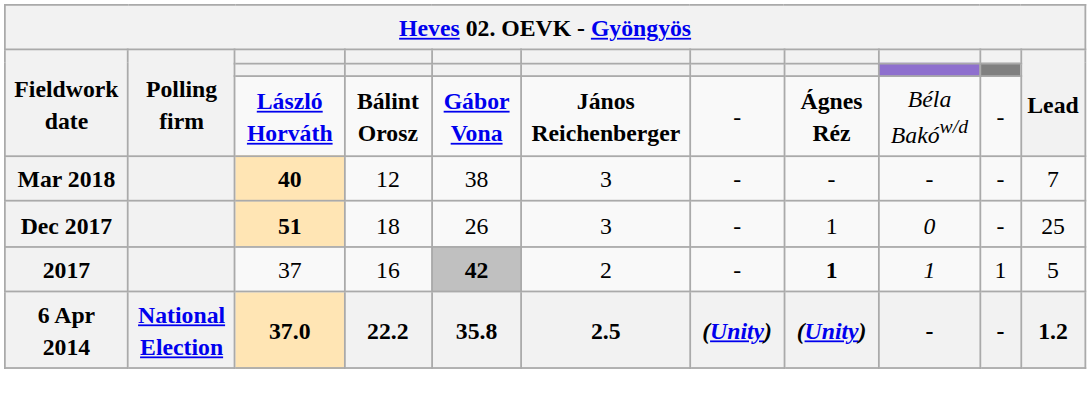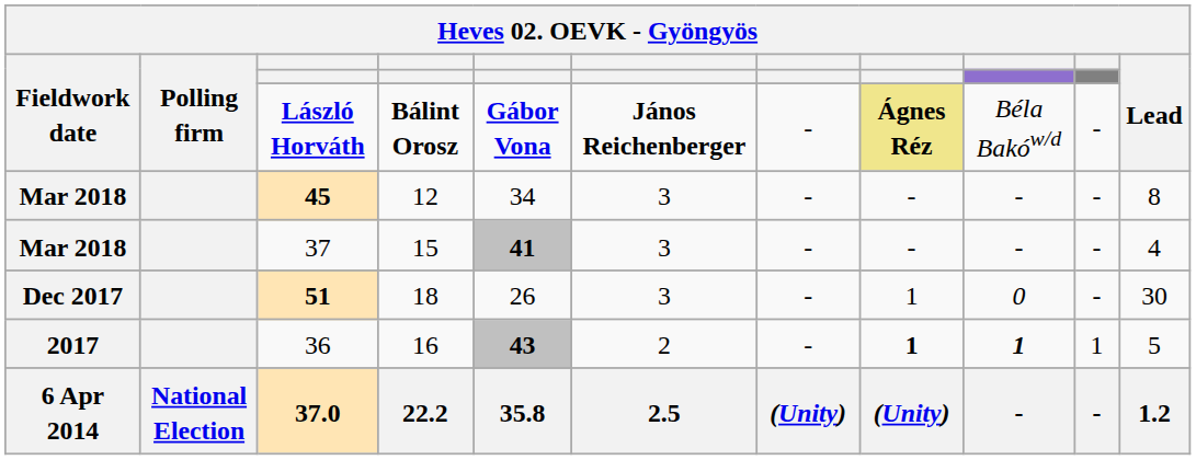Bálint Orosz | column 8: no background -> khaki background
12 | column 3: 40 -> 45
12 | column 5: 38 -> 34
12 | Lead: 7 -> 8
+ row: Mar 2018 | 37 | 15 | 41 | 3 | - | - | - | - | 4
18 | Lead: 25 -> 30
16 | column 3: 37 -> 36
16 | column 5: 42 -> 43
16 | column 9: normal -> bold
